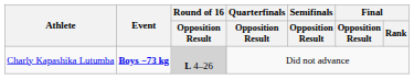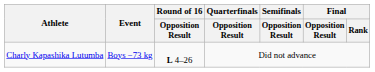Charly Kapashika Lutumba | Event: bold -> normal
Charly Kapashika Lutumba | Round of 16 / Opposition Result: lightgrey background -> no background
